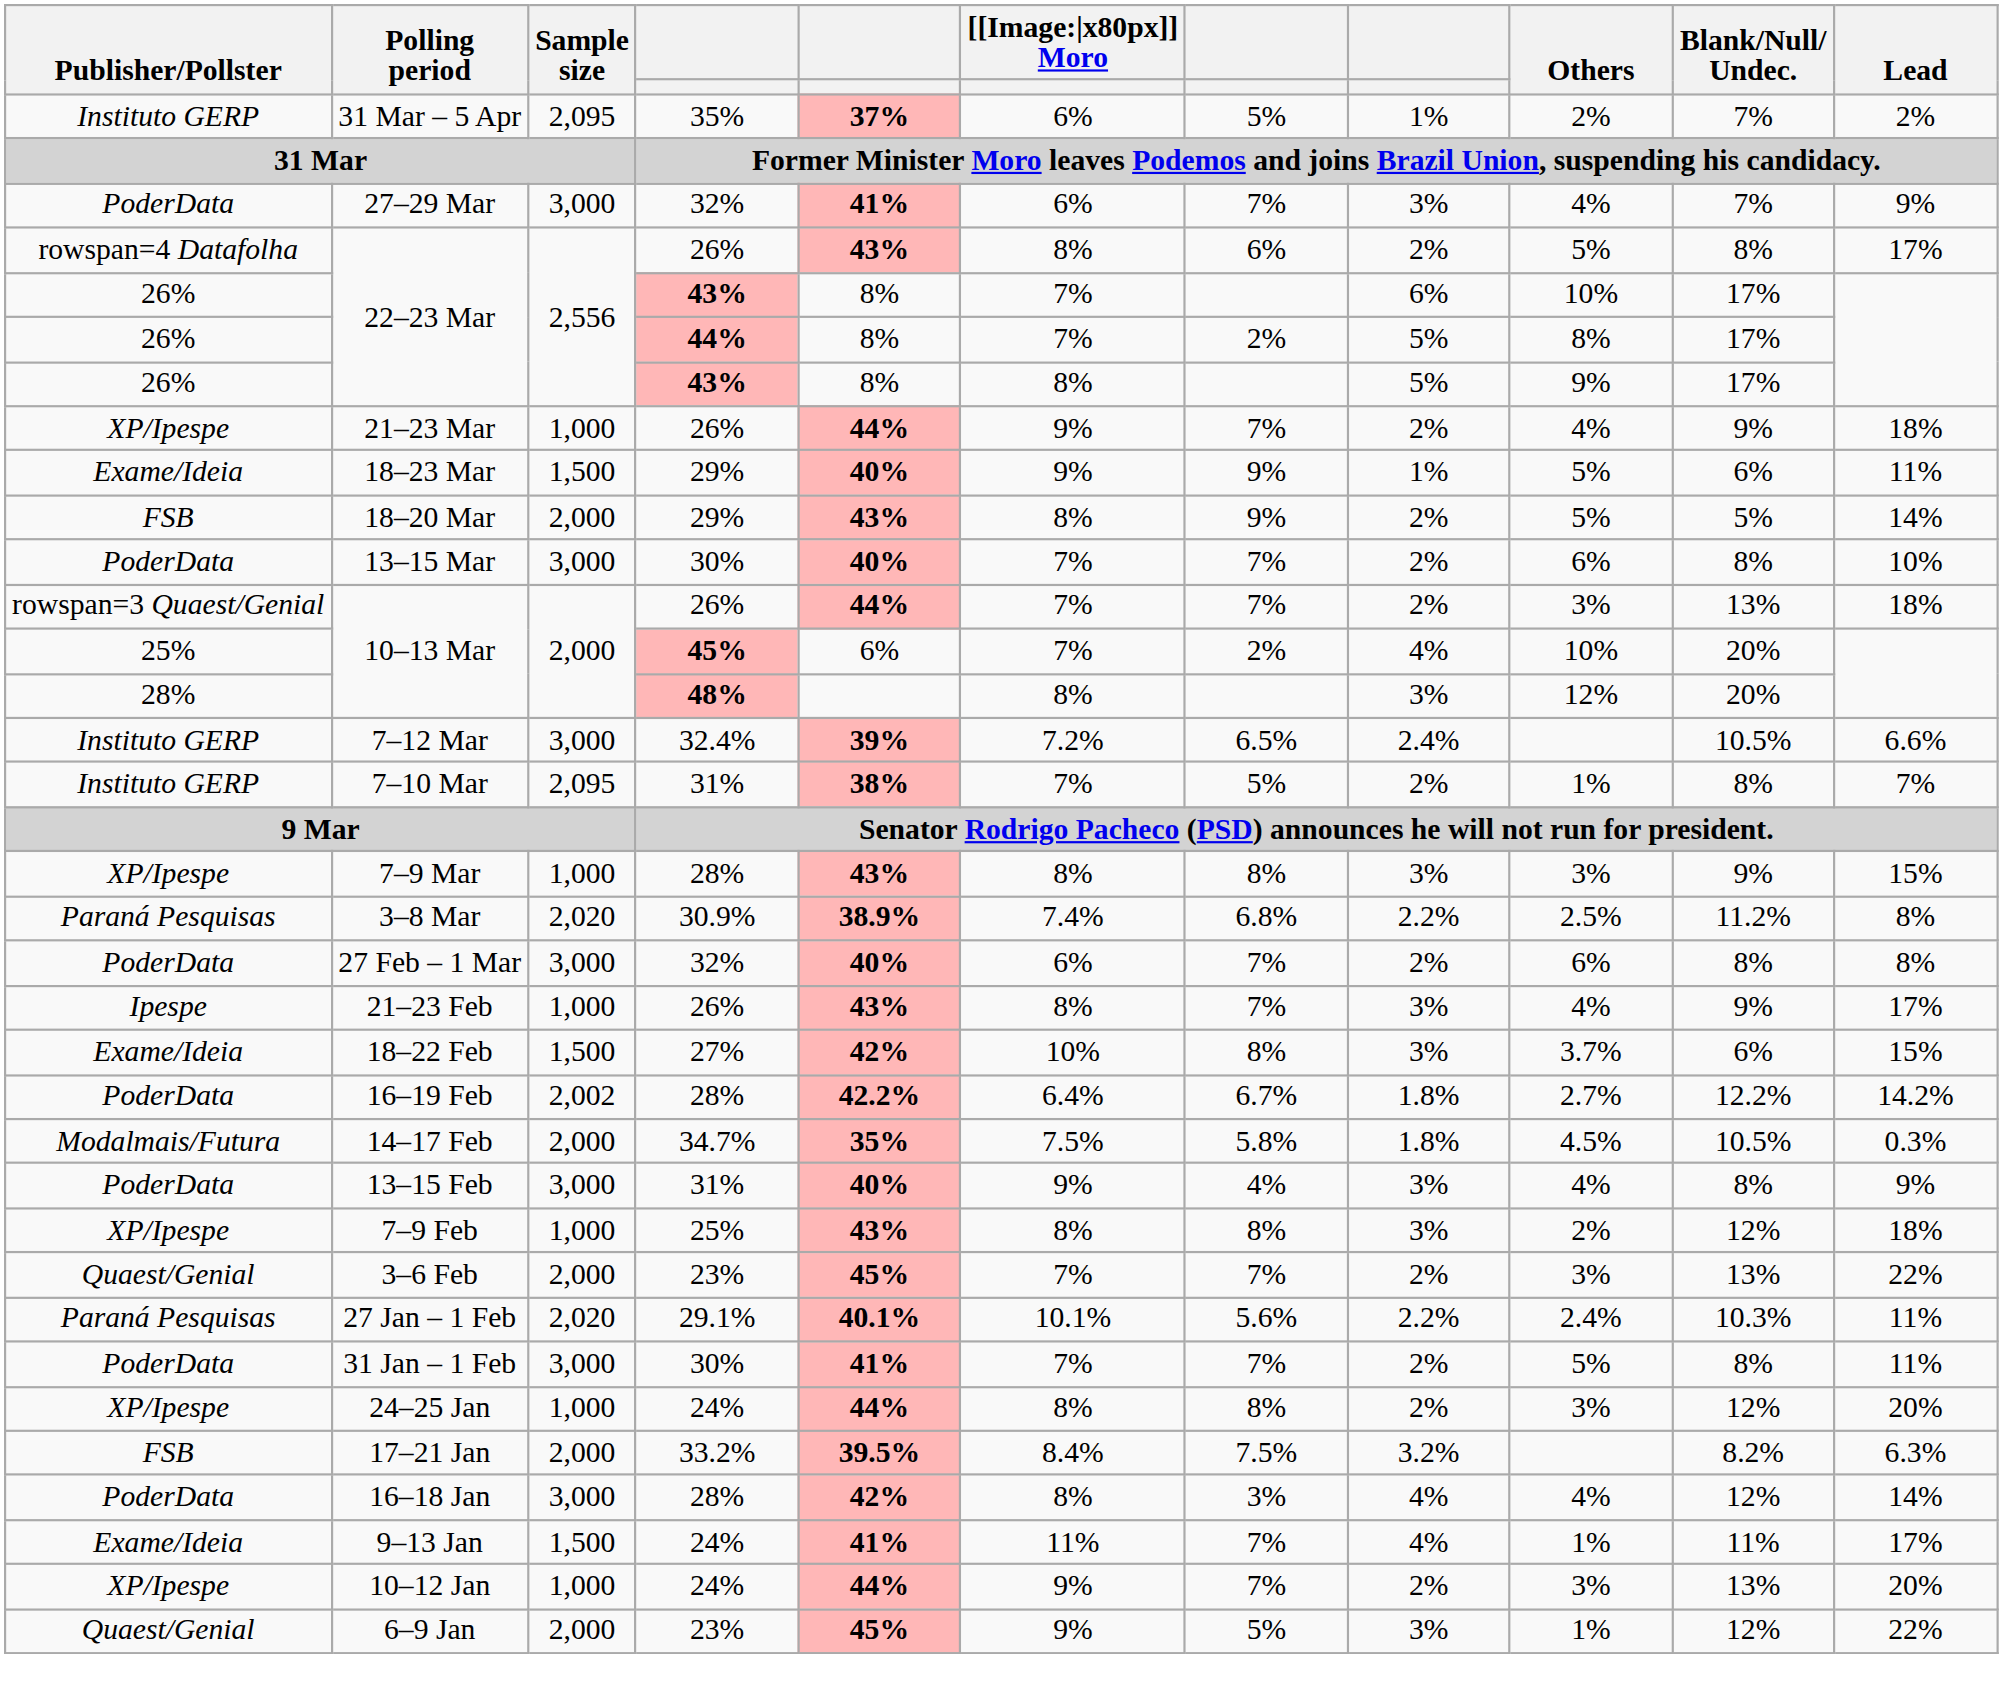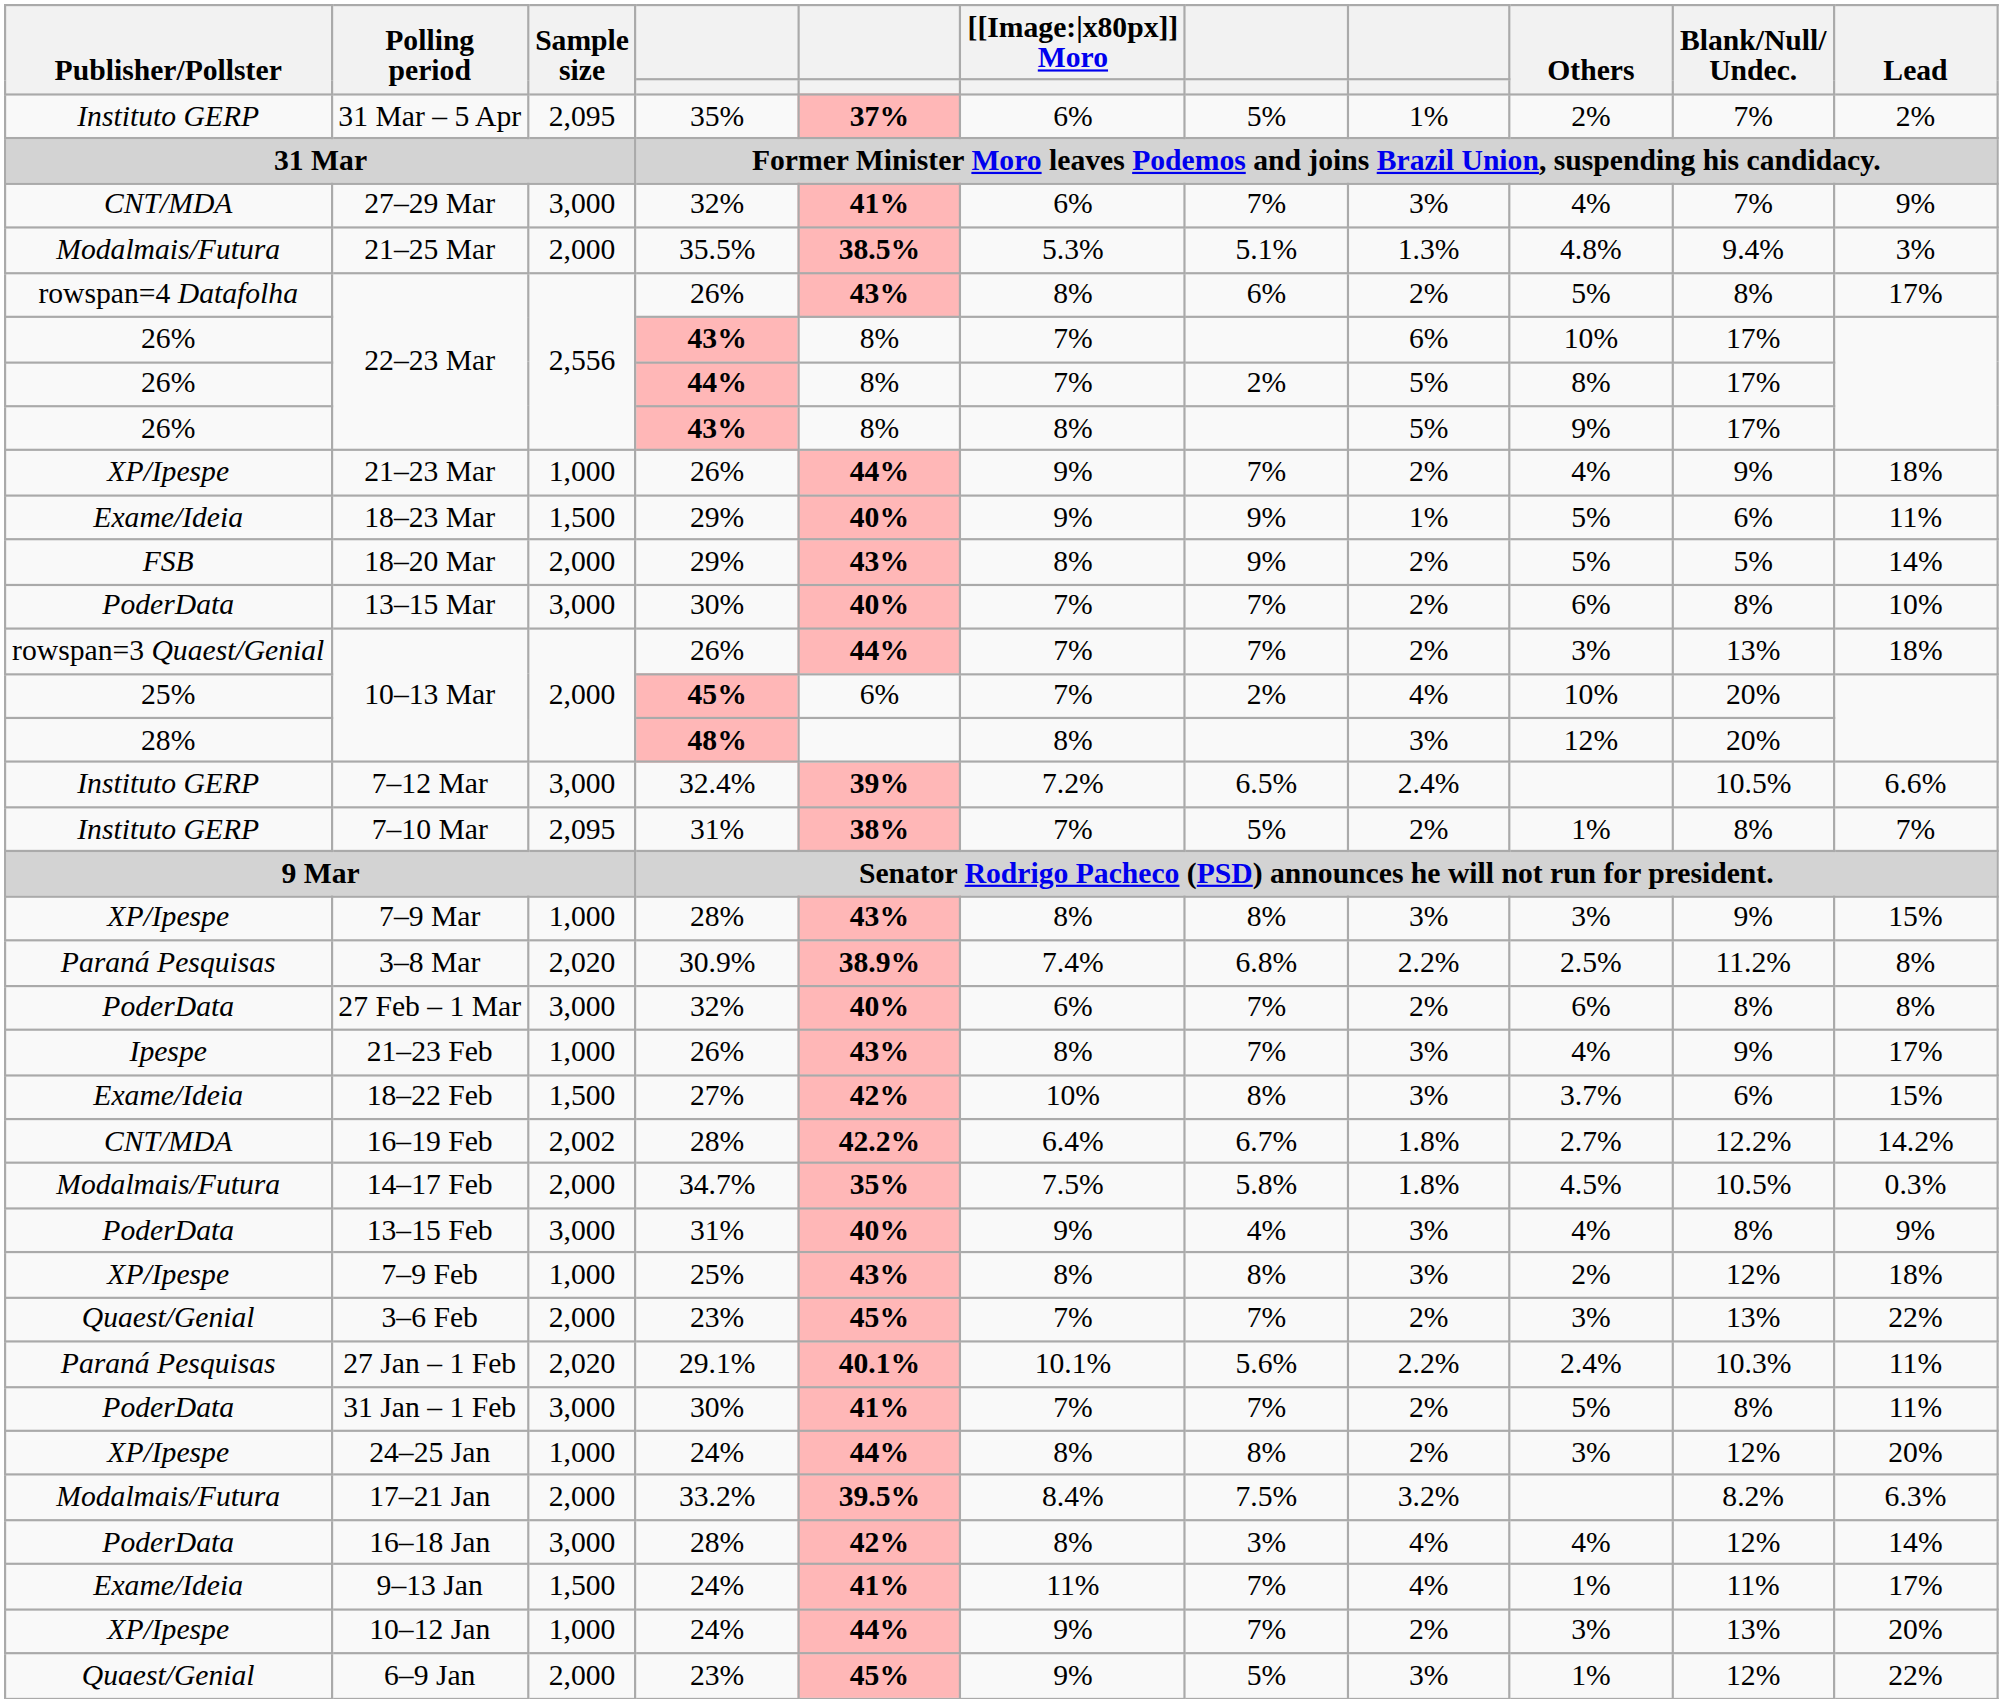27–29 Mar | Publisher/Pollster: PoderData -> CNT/MDA
+ row: Modalmais/Futura | 21–25 Mar | 2,000 | 35.5% | 38.5% | 5.3% | 5.1% | 1.3% | 4.8% | 9.4% | 3%
16–19 Feb | Publisher/Pollster: PoderData -> CNT/MDA
17–21 Jan | Publisher/Pollster: FSB -> Modalmais/Futura
